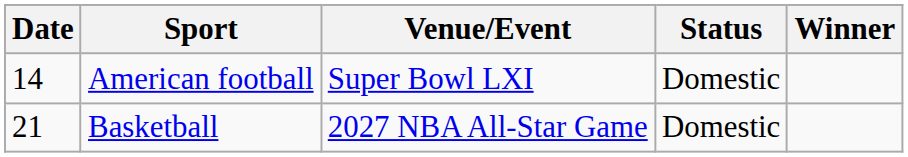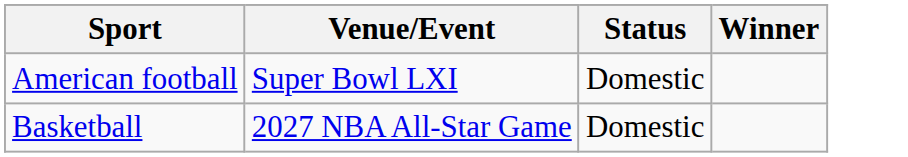- column: Date | 14 | 21
